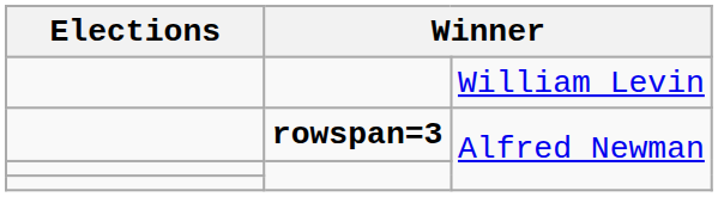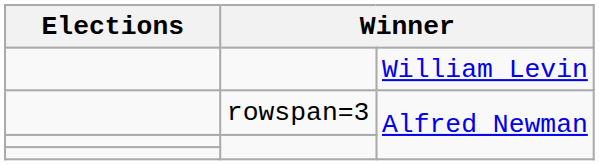rowspan=3 | column 2: bold -> normal
